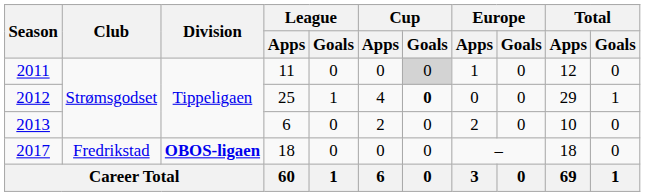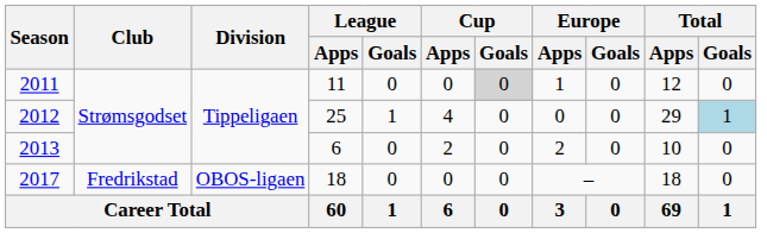2012 | Cup / Goals: bold -> normal
2012 | Total / Goals: no background -> lightblue background
2017 | Division: bold -> normal
